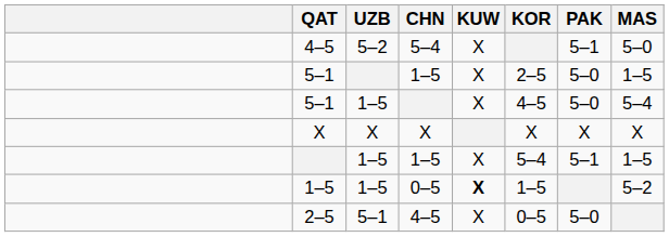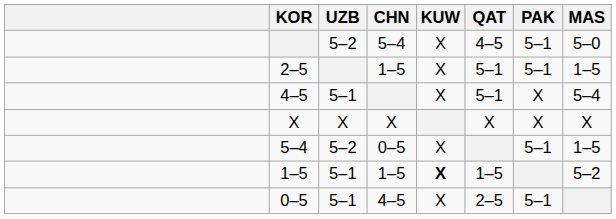columns swapped: KOR <-> QAT
row 3 | PAK: 5–0 -> 5–1
row 4 | UZB: 1–5 -> 5–1
row 4 | PAK: 5–0 -> X
row 6 | UZB: 1–5 -> 5–2
row 6 | CHN: 1–5 -> 0–5
row 7 | UZB: 1–5 -> 5–1
row 7 | CHN: 0–5 -> 1–5
row 8 | PAK: 5–0 -> 5–1
